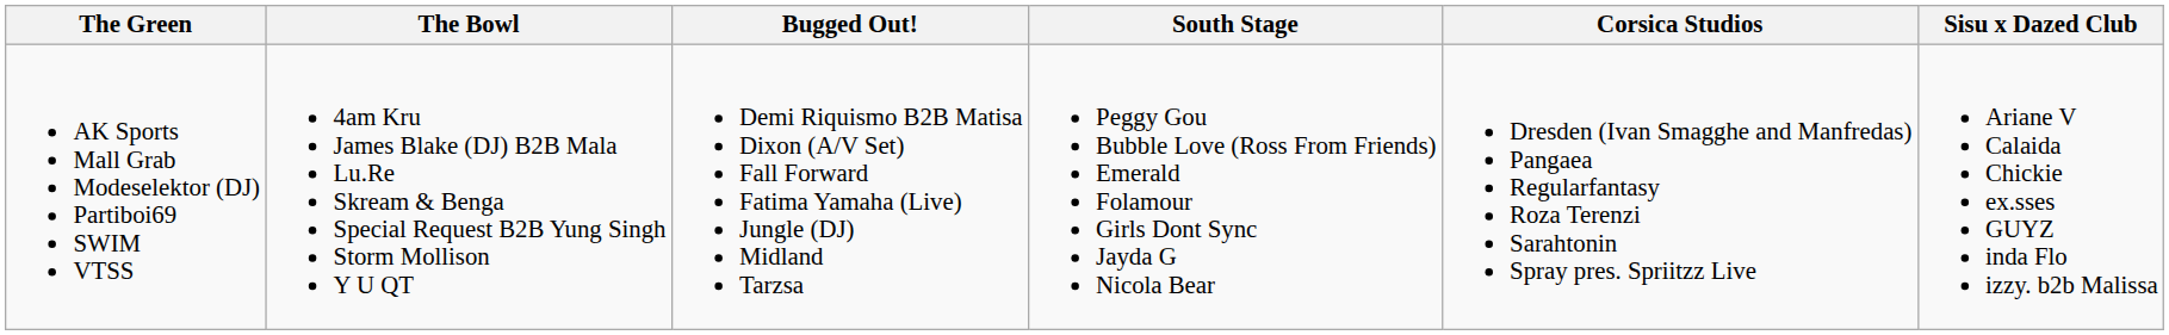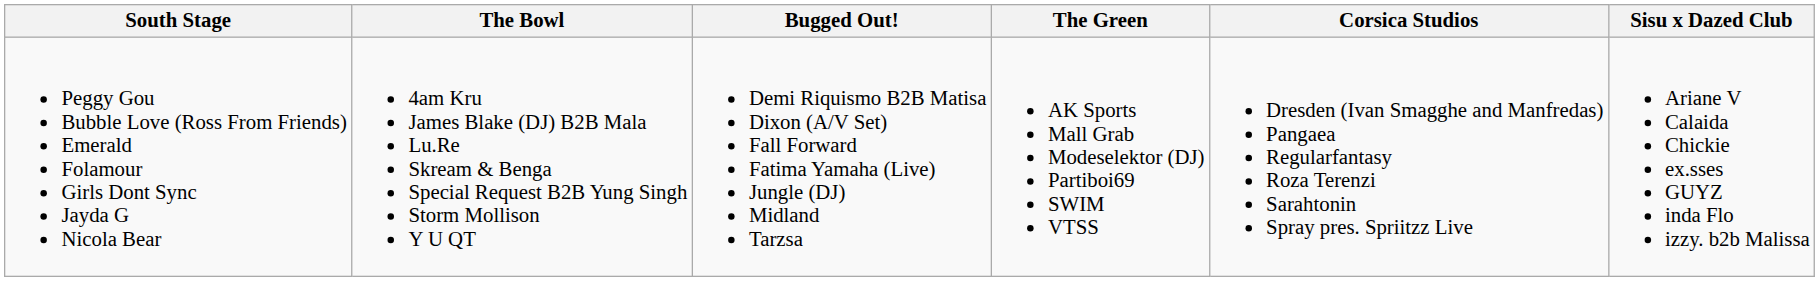columns swapped: South Stage <-> The Green
